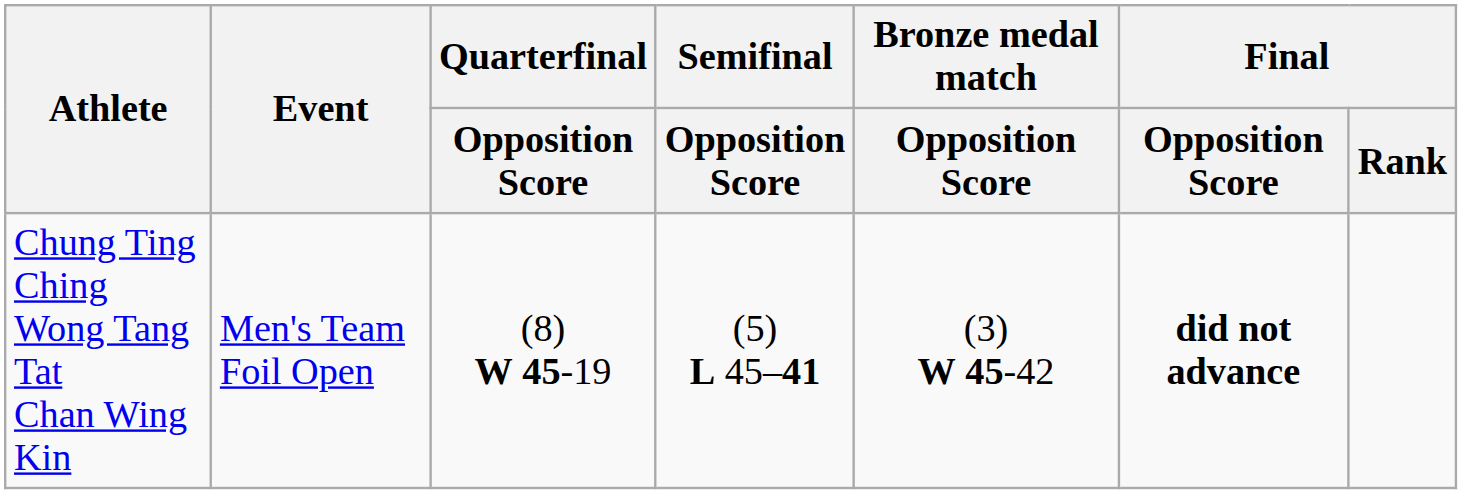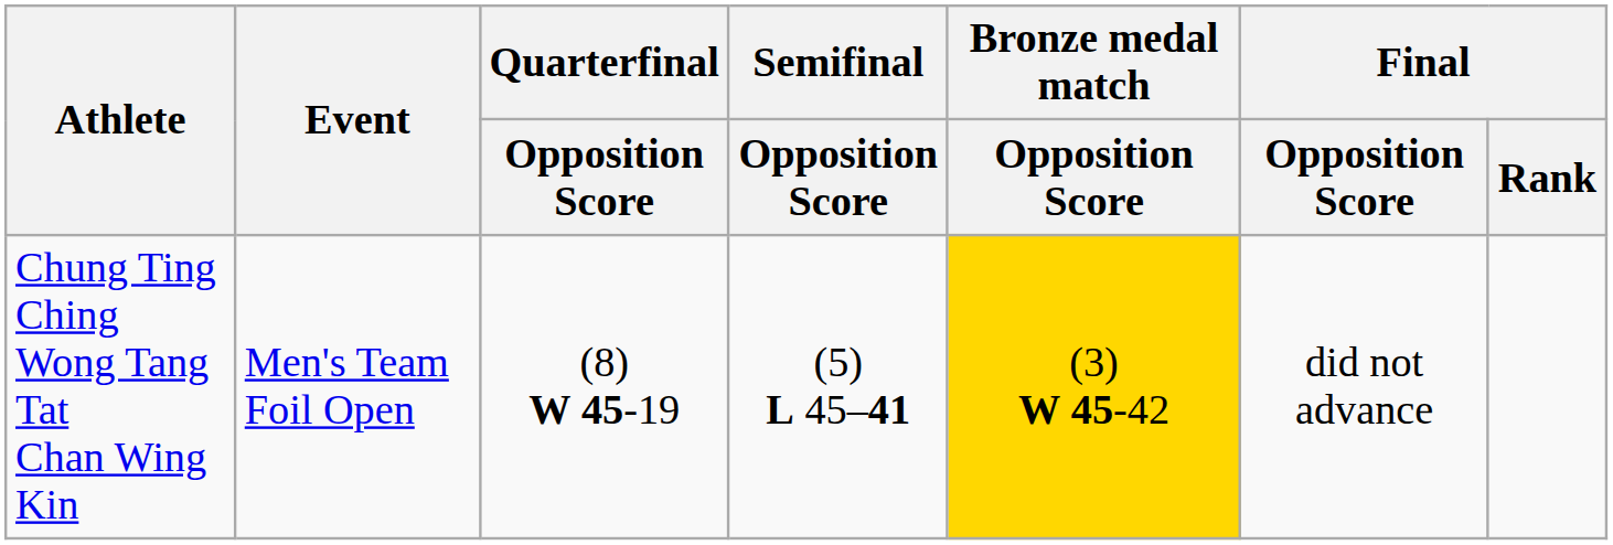Chung Ting Ching Wong Tang Tat Chan Wing Kin | Bronze medal match / Opposition Score: no background -> gold background
Chung Ting Ching Wong Tang Tat Chan Wing Kin | Final / Opposition Score: bold -> normal
